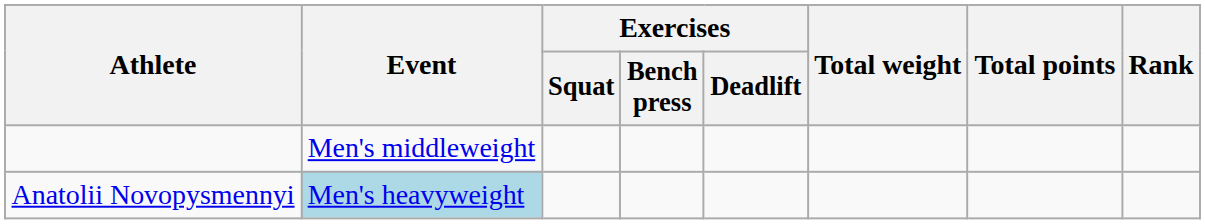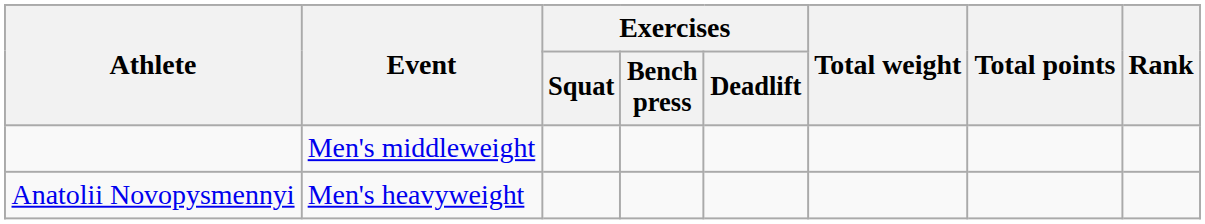Anatolii Novopysmennyi | Event: lightblue background -> no background
